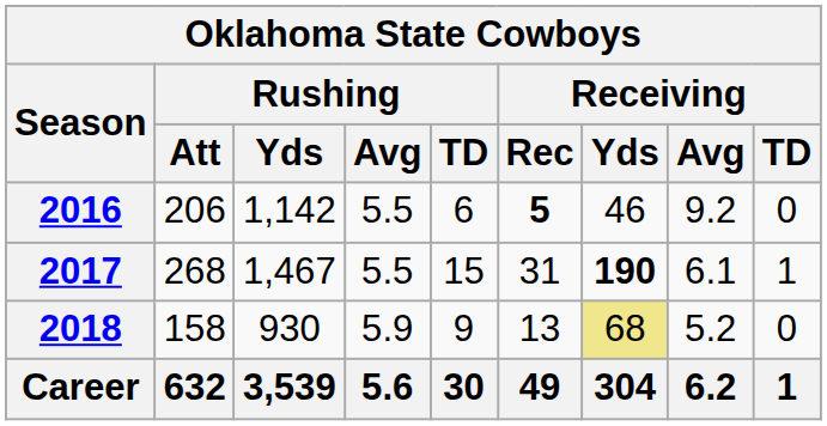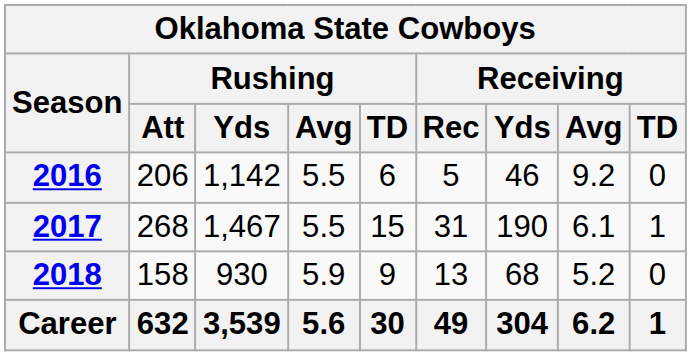2016 | Receiving / Rec: bold -> normal
2017 | Receiving / Yds: bold -> normal
2018 | Receiving / Yds: khaki background -> no background
